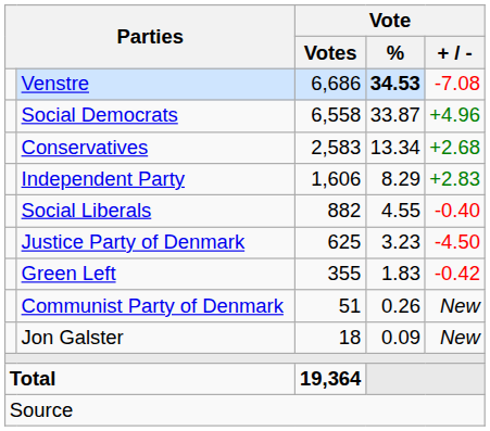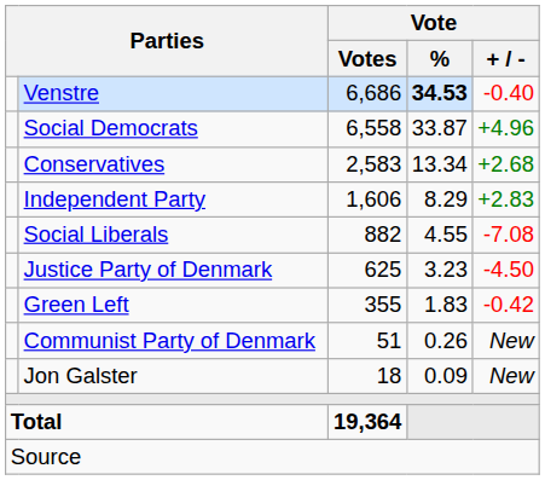Venstre | Vote / + / -: -7.08 -> -0.40
Social Liberals | Vote / + / -: -0.40 -> -7.08
